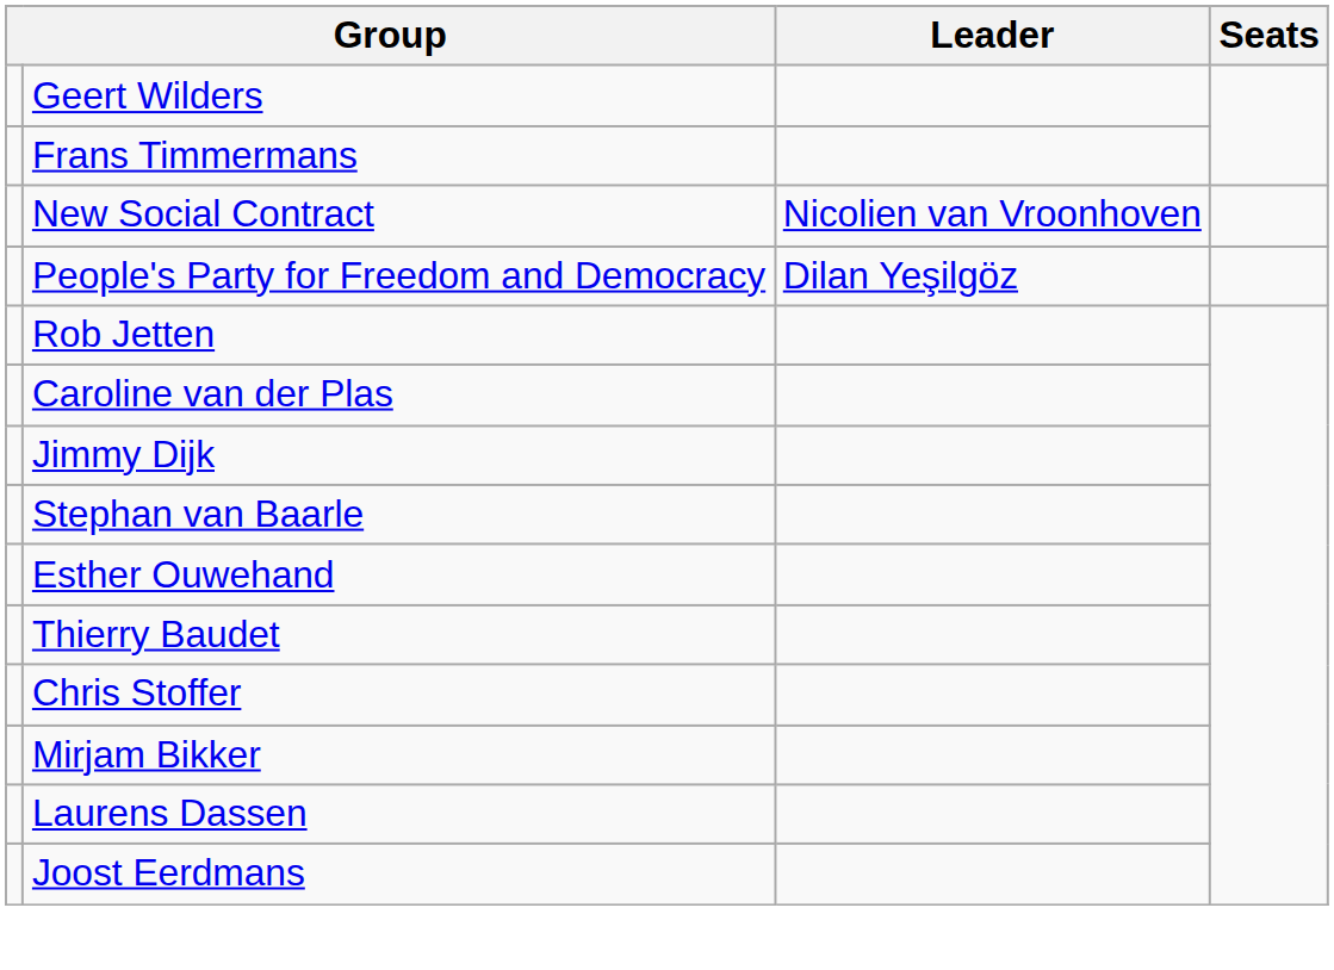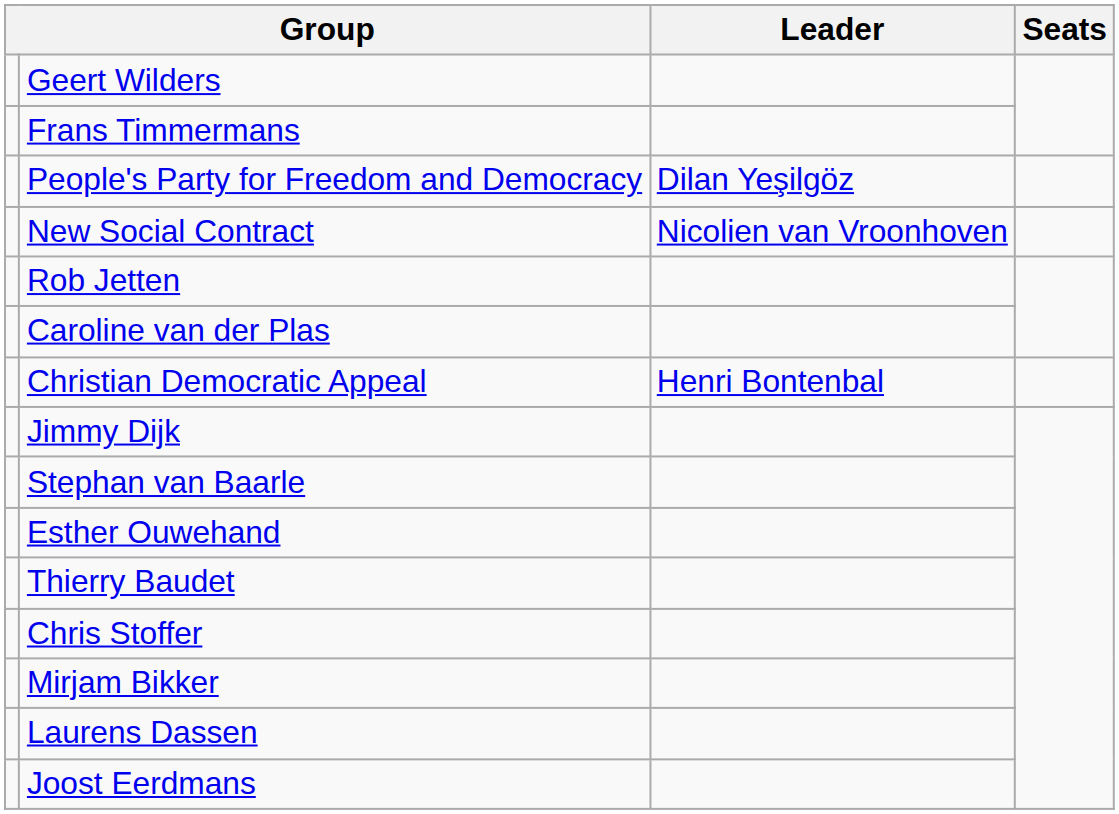rows swapped: People's Party for Freedom and Democracy <-> New Social Contract
+ row: Christian Democratic Appeal | Henri Bontenbal
